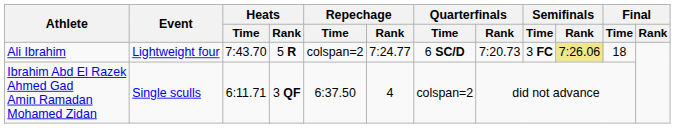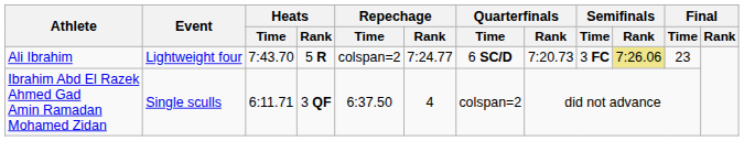Ali Ibrahim | Final / Time: 18 -> 23
